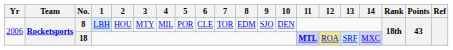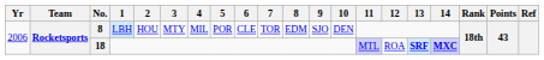18 | 11: bold -> normal
18 | 12: khaki background -> no background
18 | 13: normal -> bold
18 | 14: normal -> bold
